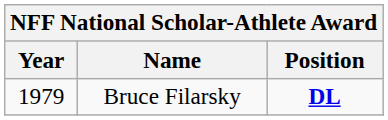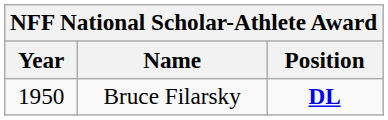Bruce Filarsky | Year: 1979 -> 1950
